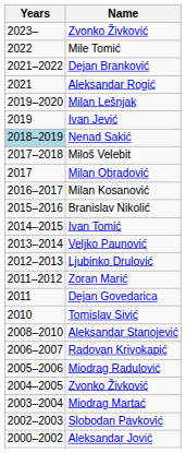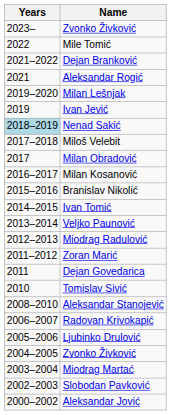row 15 | Name: Ljubinko Drulović -> Miodrag Radulović
row 21 | Name: Miodrag Radulović -> Ljubinko Drulović
